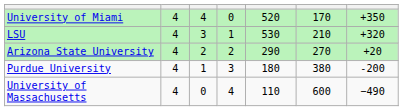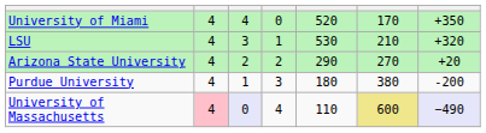University of Massachusetts | column 2: no background -> pink background
University of Massachusetts | column 3: no background -> lavender background
University of Massachusetts | column 6: no background -> khaki background
University of Massachusetts | column 7: no background -> lavender background
